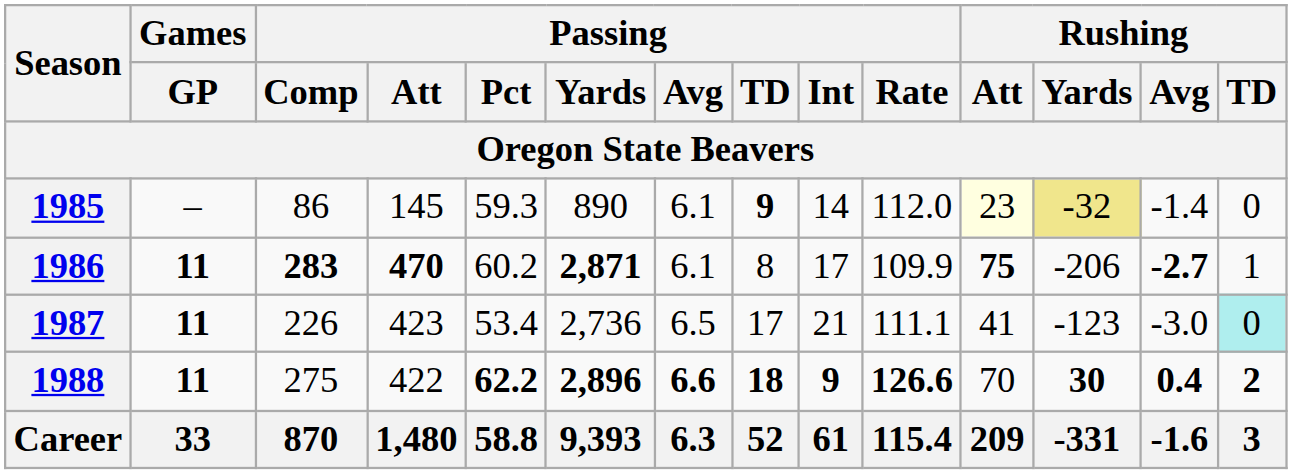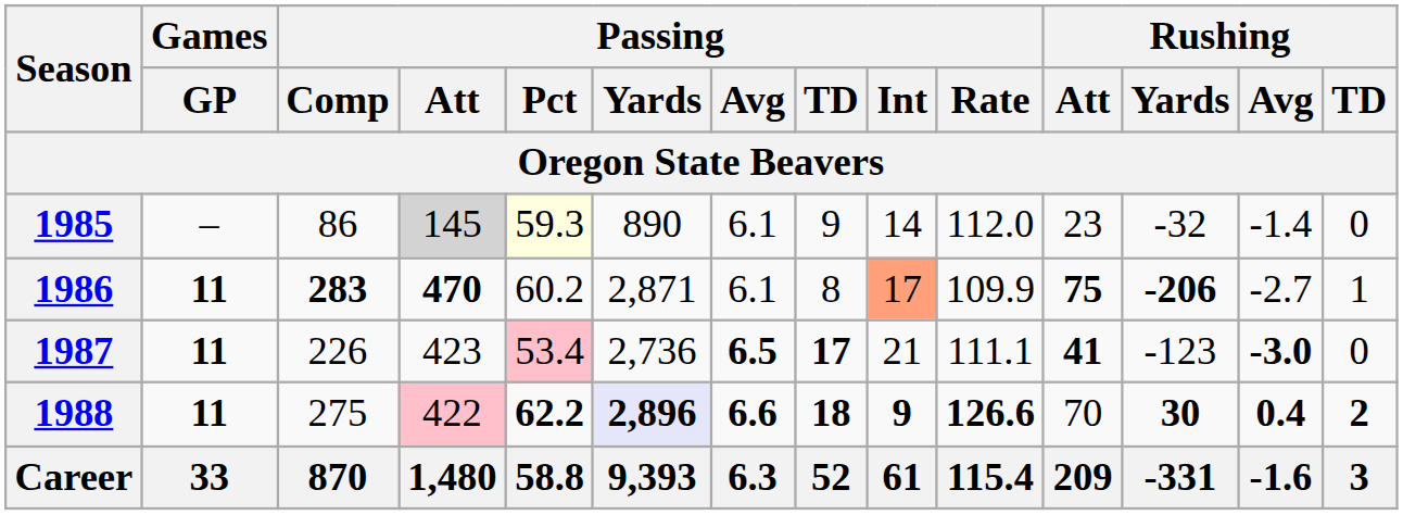1985 | Passing / Att: no background -> lightgrey background
1985 | Passing / Pct: no background -> lightyellow background
1985 | Passing / TD: bold -> normal
1985 | Rushing / Att: lightyellow background -> no background
1985 | Rushing / Yards: khaki background -> no background
1986 | Passing / Yards: bold -> normal
1986 | Passing / Int: no background -> lightsalmon background
1986 | Rushing / Yards: normal -> bold
1986 | Rushing / Avg: bold -> normal
1987 | Passing / Pct: no background -> pink background
1987 | Passing / Avg: normal -> bold
1987 | Passing / TD: normal -> bold
1987 | Rushing / Att: normal -> bold
1987 | Rushing / Avg: normal -> bold
1987 | Rushing / TD: paleturquoise background -> no background
1988 | Passing / Att: no background -> pink background
1988 | Passing / Yards: no background -> lavender background
